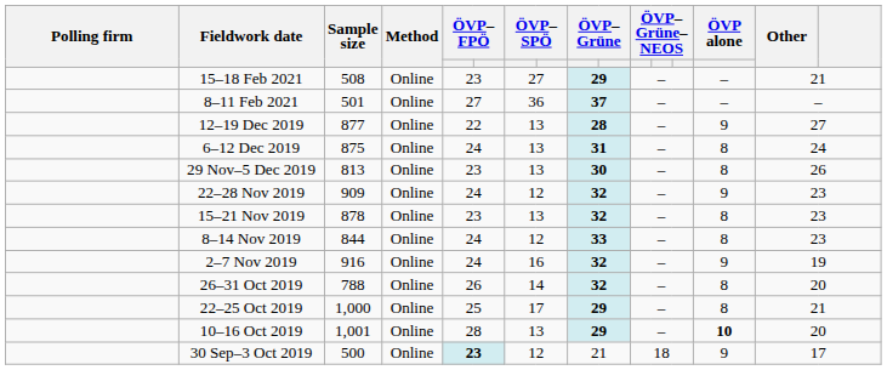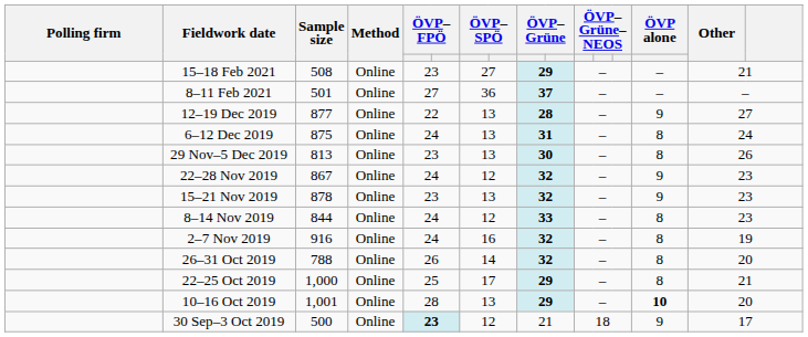22–28 Nov 2019 | Sample size: 909 -> 867
15–21 Nov 2019 | ÖVP alone: 8 -> 9
2–7 Nov 2019 | ÖVP alone: 9 -> 8
